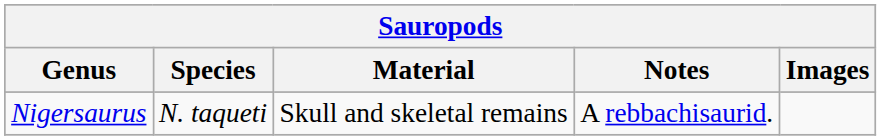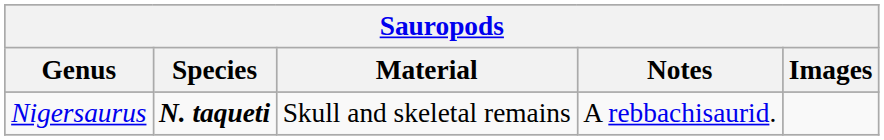Nigersaurus | Species: normal -> bold
